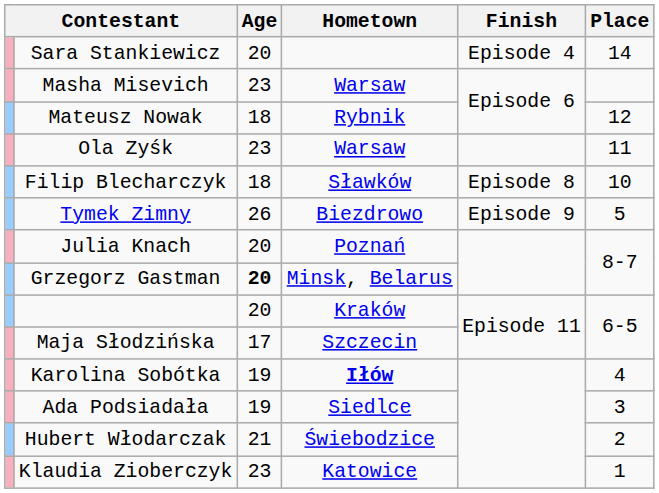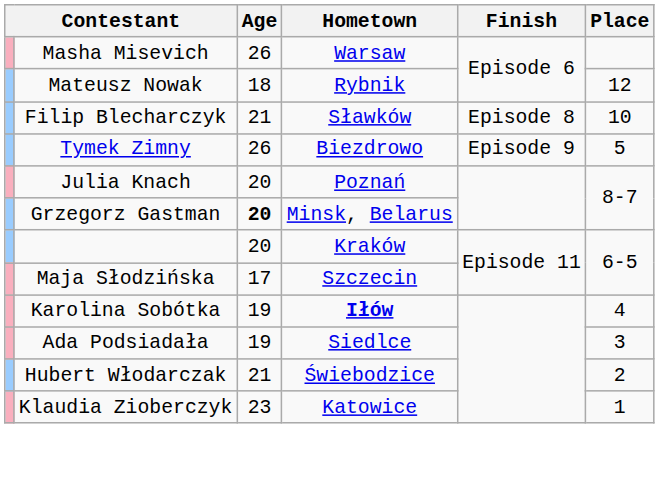- row: Sara Stankiewicz | 20 | Episode 4 | 14
Masha Misevich | Age: 23 -> 26
- row: Ola Zyśk | 23 | Warsaw | 11
Filip Blecharczyk | Age: 18 -> 21
